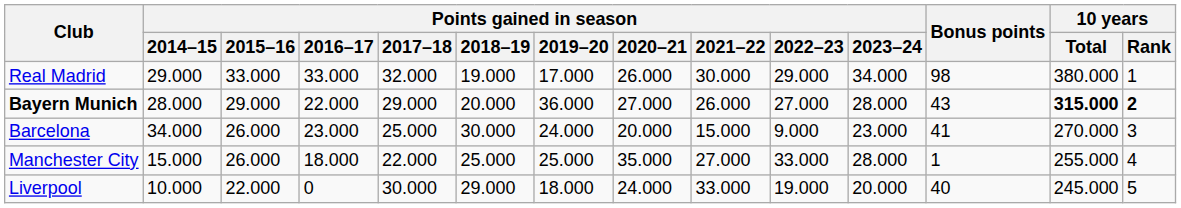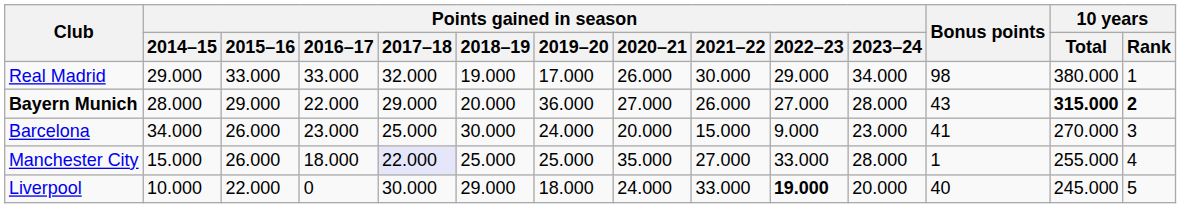Manchester City | Points gained in season / 2017–18: no background -> lavender background
Liverpool | Points gained in season / 2022–23: normal -> bold
